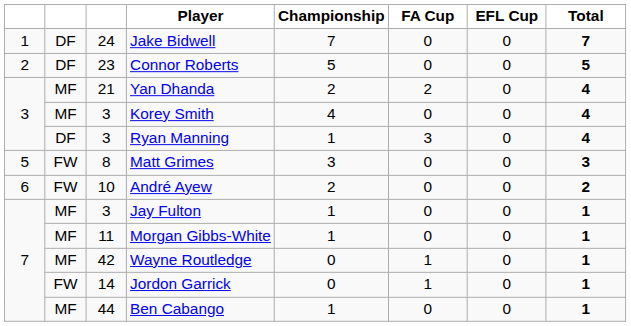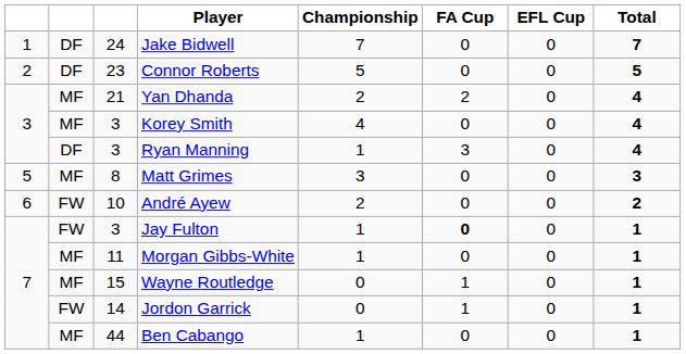Matt Grimes | column 2: FW -> MF
Jay Fulton | column 2: MF -> FW
Jay Fulton | FA Cup: normal -> bold
Wayne Routledge | column 3: 42 -> 15
